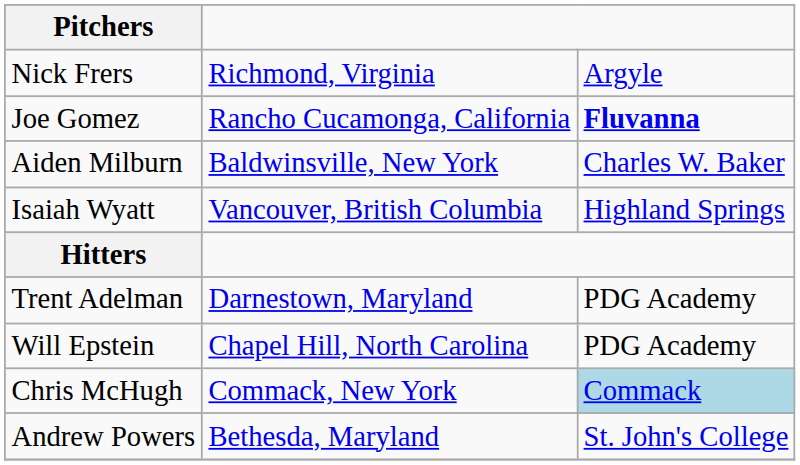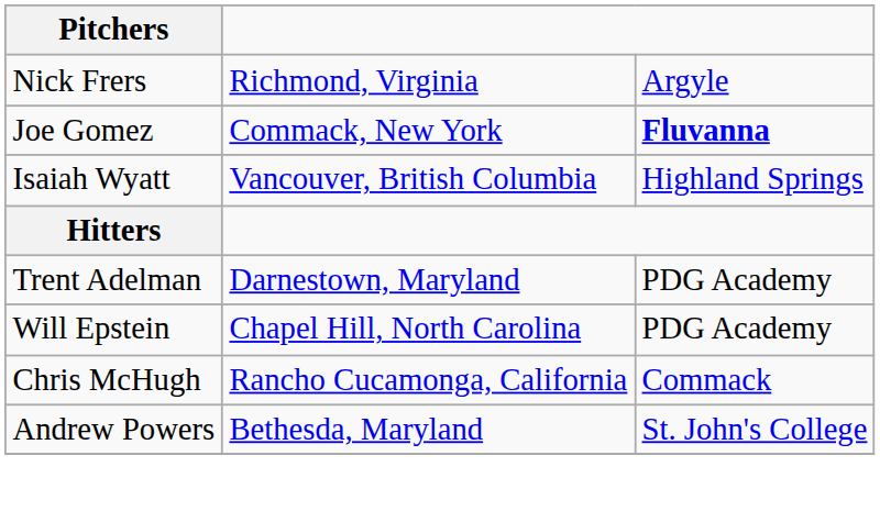Joe Gomez | column 2: Rancho Cucamonga, California -> Commack, New York
- row: Aiden Milburn | Baldwinsville, New York | Charles W. Baker
Chris McHugh | column 2: Commack, New York -> Rancho Cucamonga, California
Chris McHugh | column 3: lightblue background -> no background
